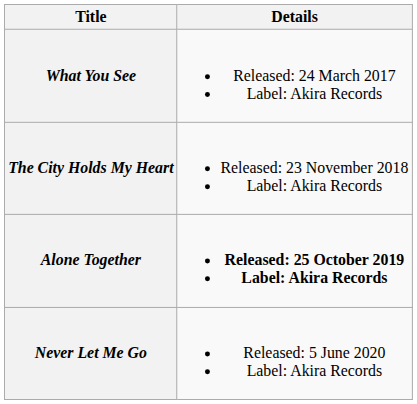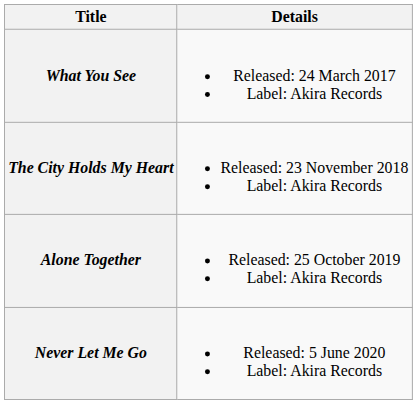Alone Together | Details: bold -> normal
